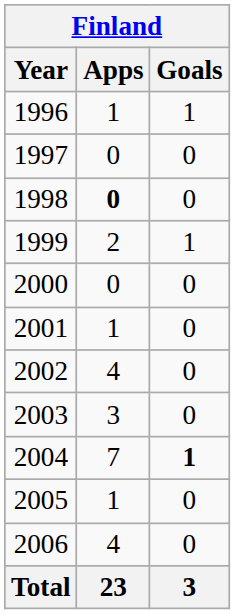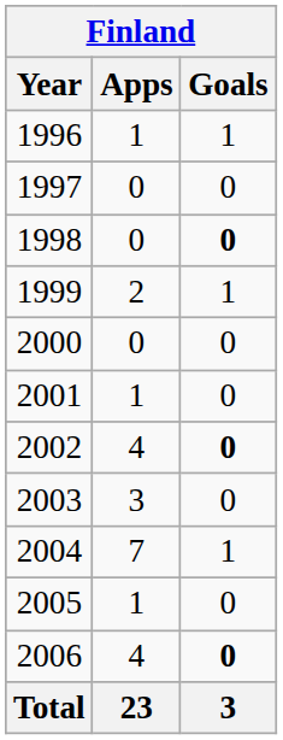1998 | Apps: bold -> normal
1998 | Goals: normal -> bold
2002 | Goals: normal -> bold
2004 | Goals: bold -> normal
2006 | Goals: normal -> bold
